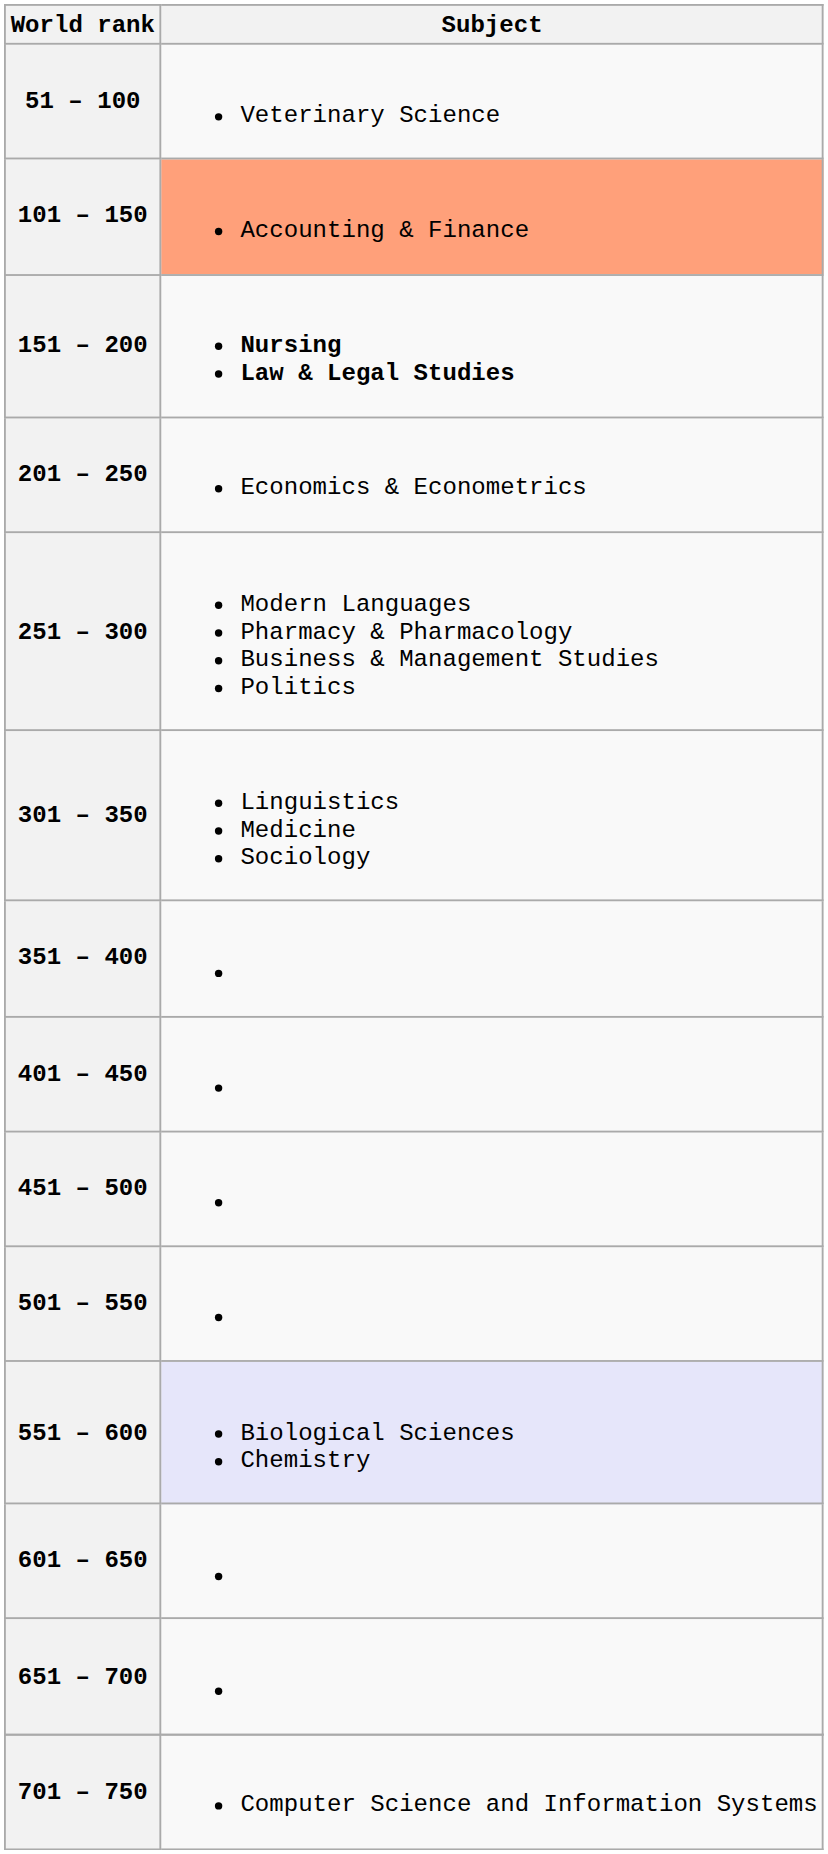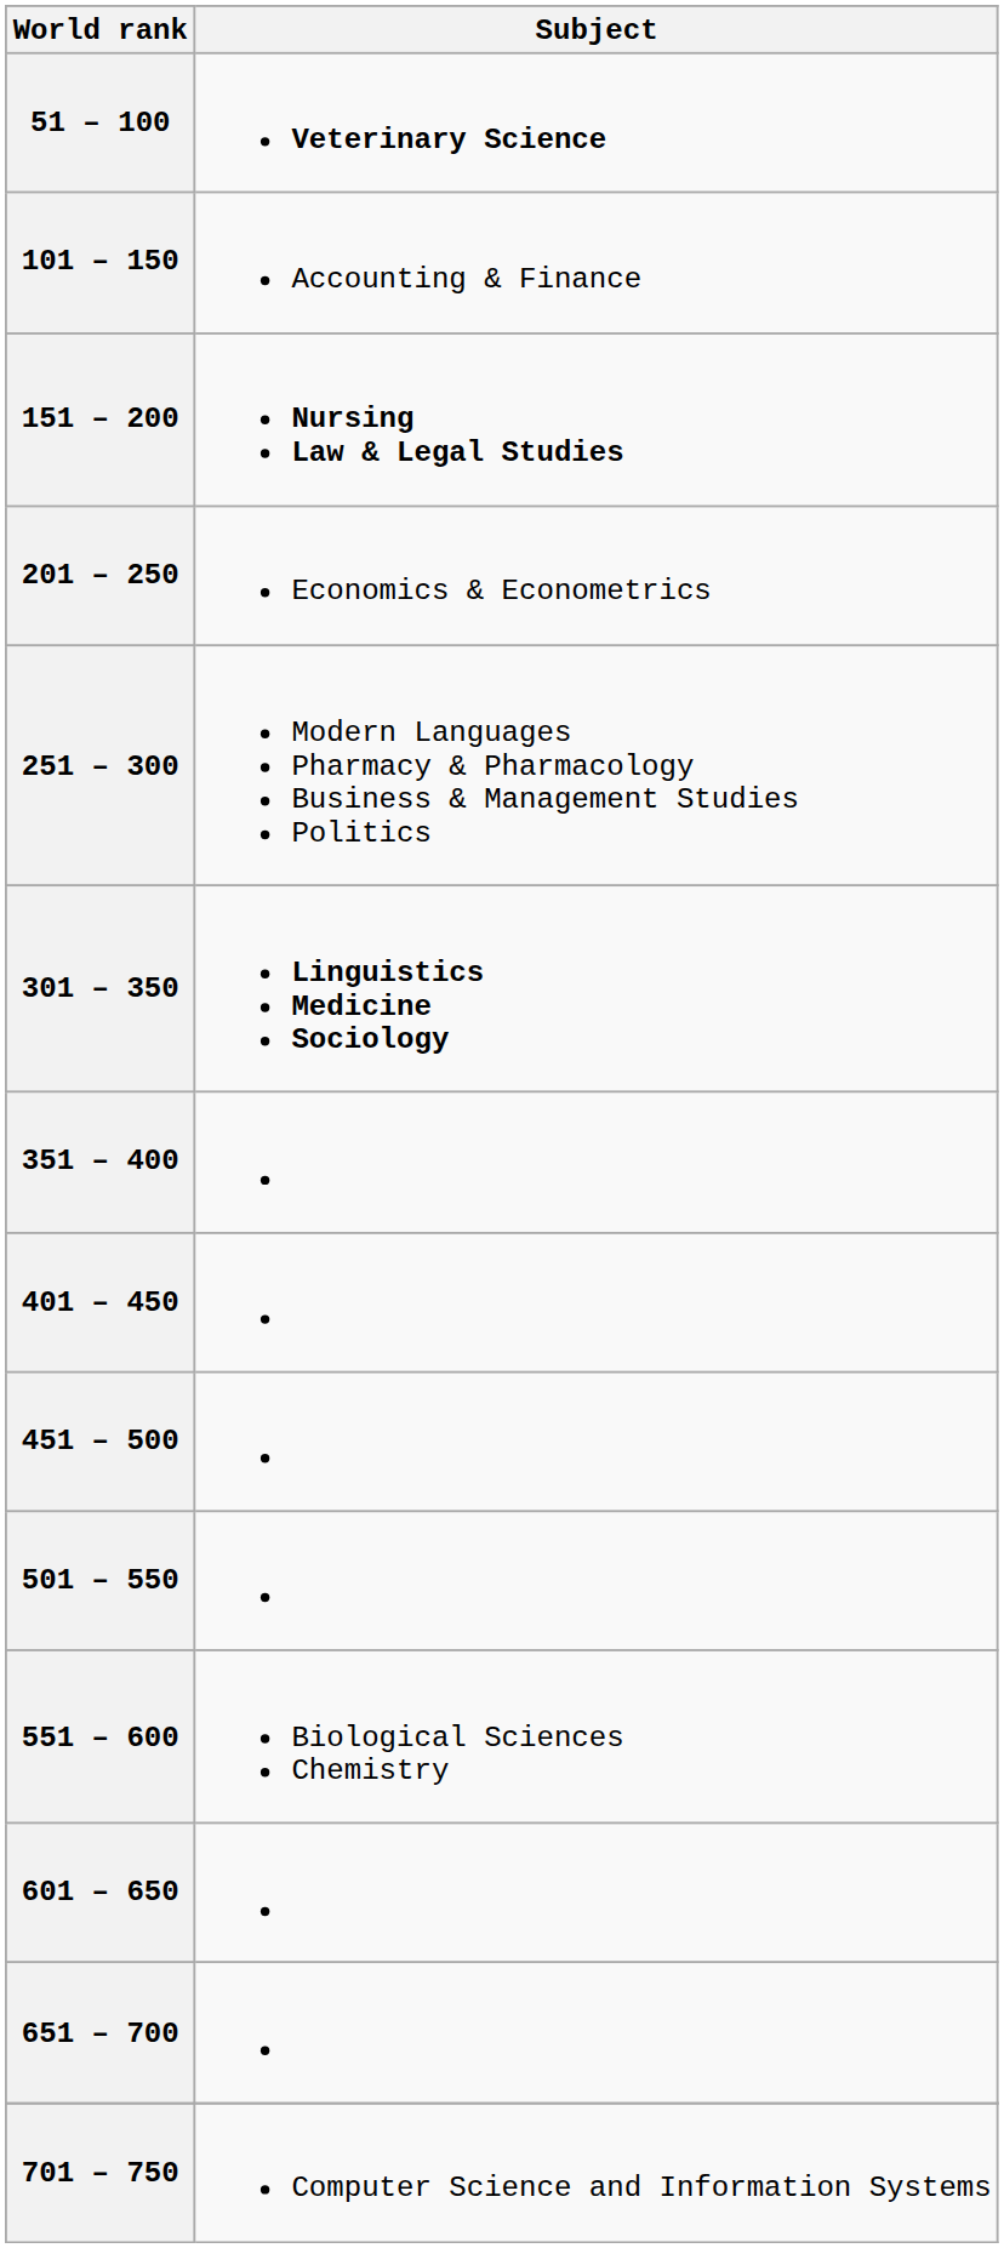51 – 100 | Subject: normal -> bold
101 – 150 | Subject: lightsalmon background -> no background
301 – 350 | Subject: normal -> bold
551 – 600 | Subject: lavender background -> no background
